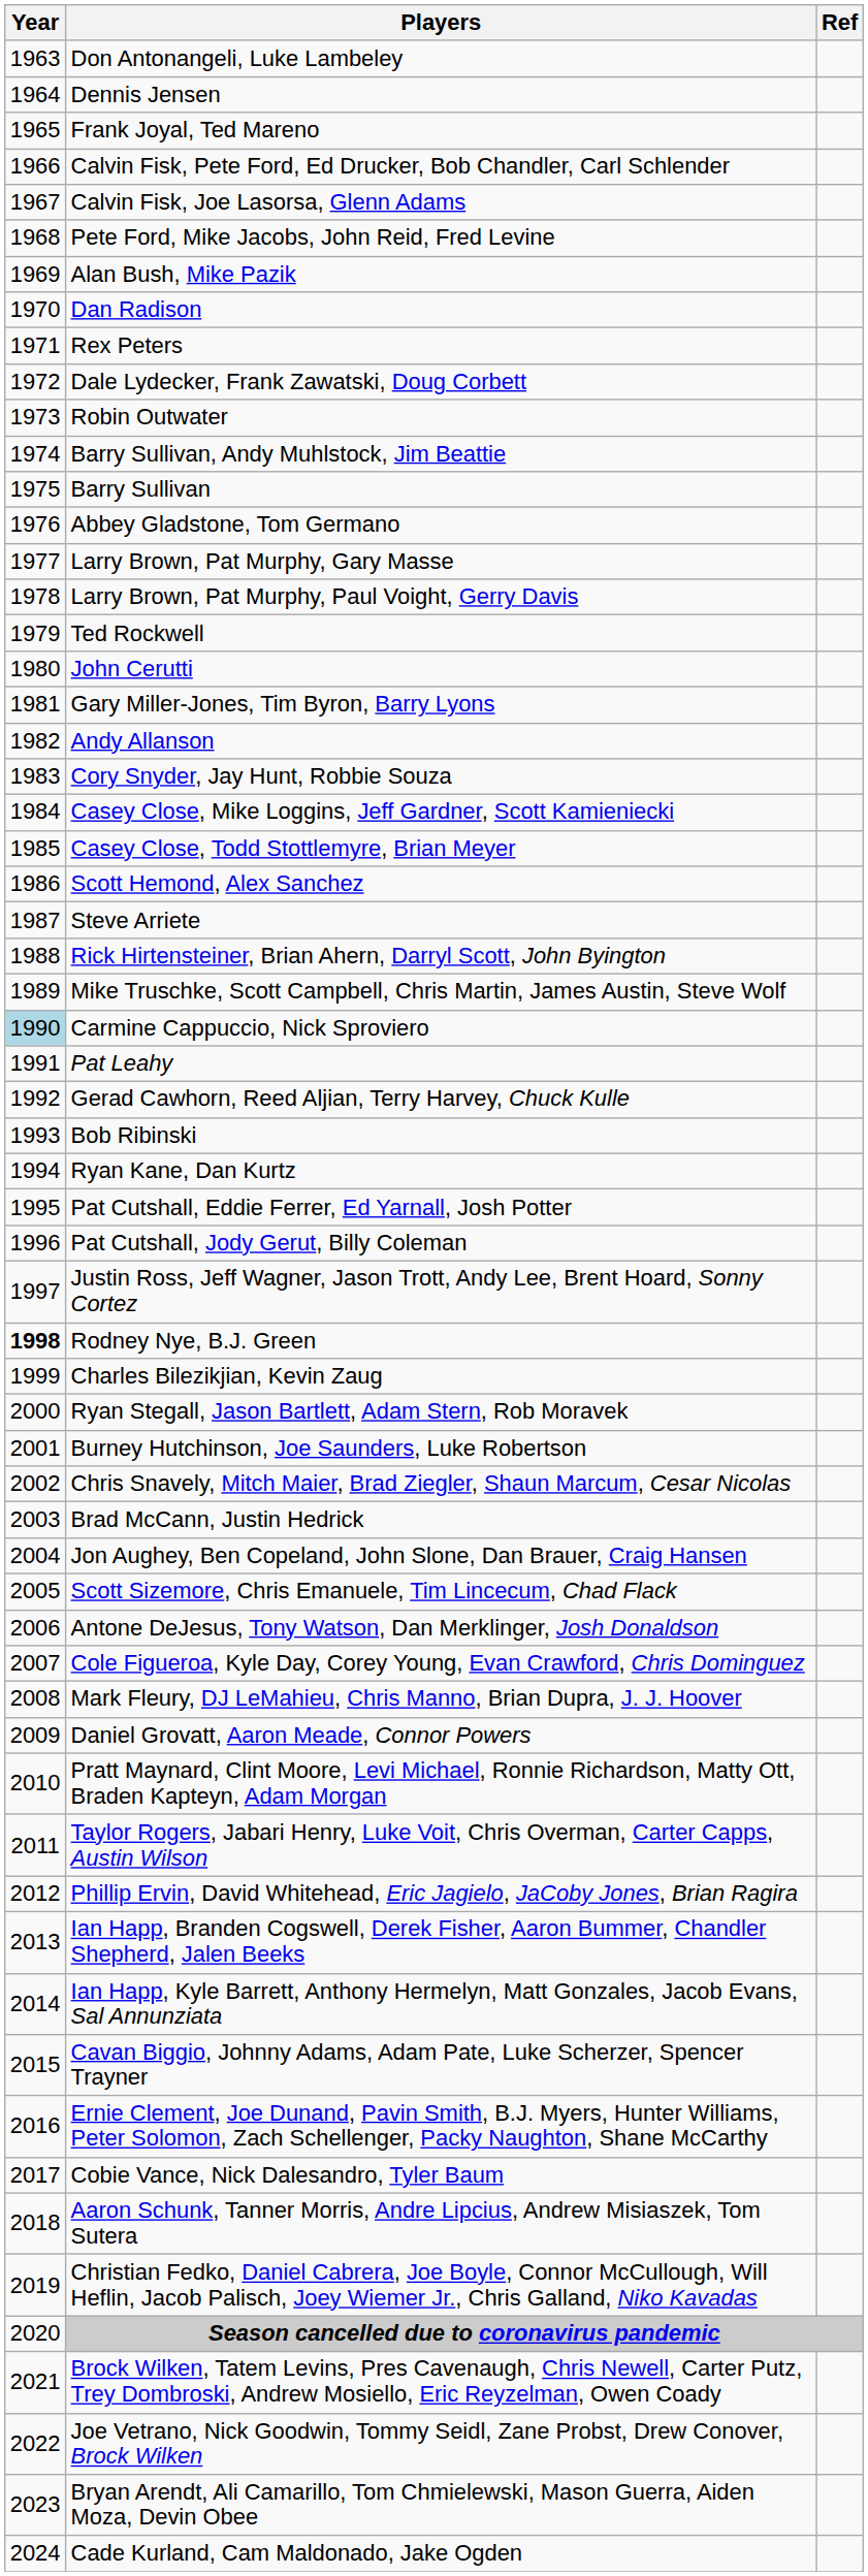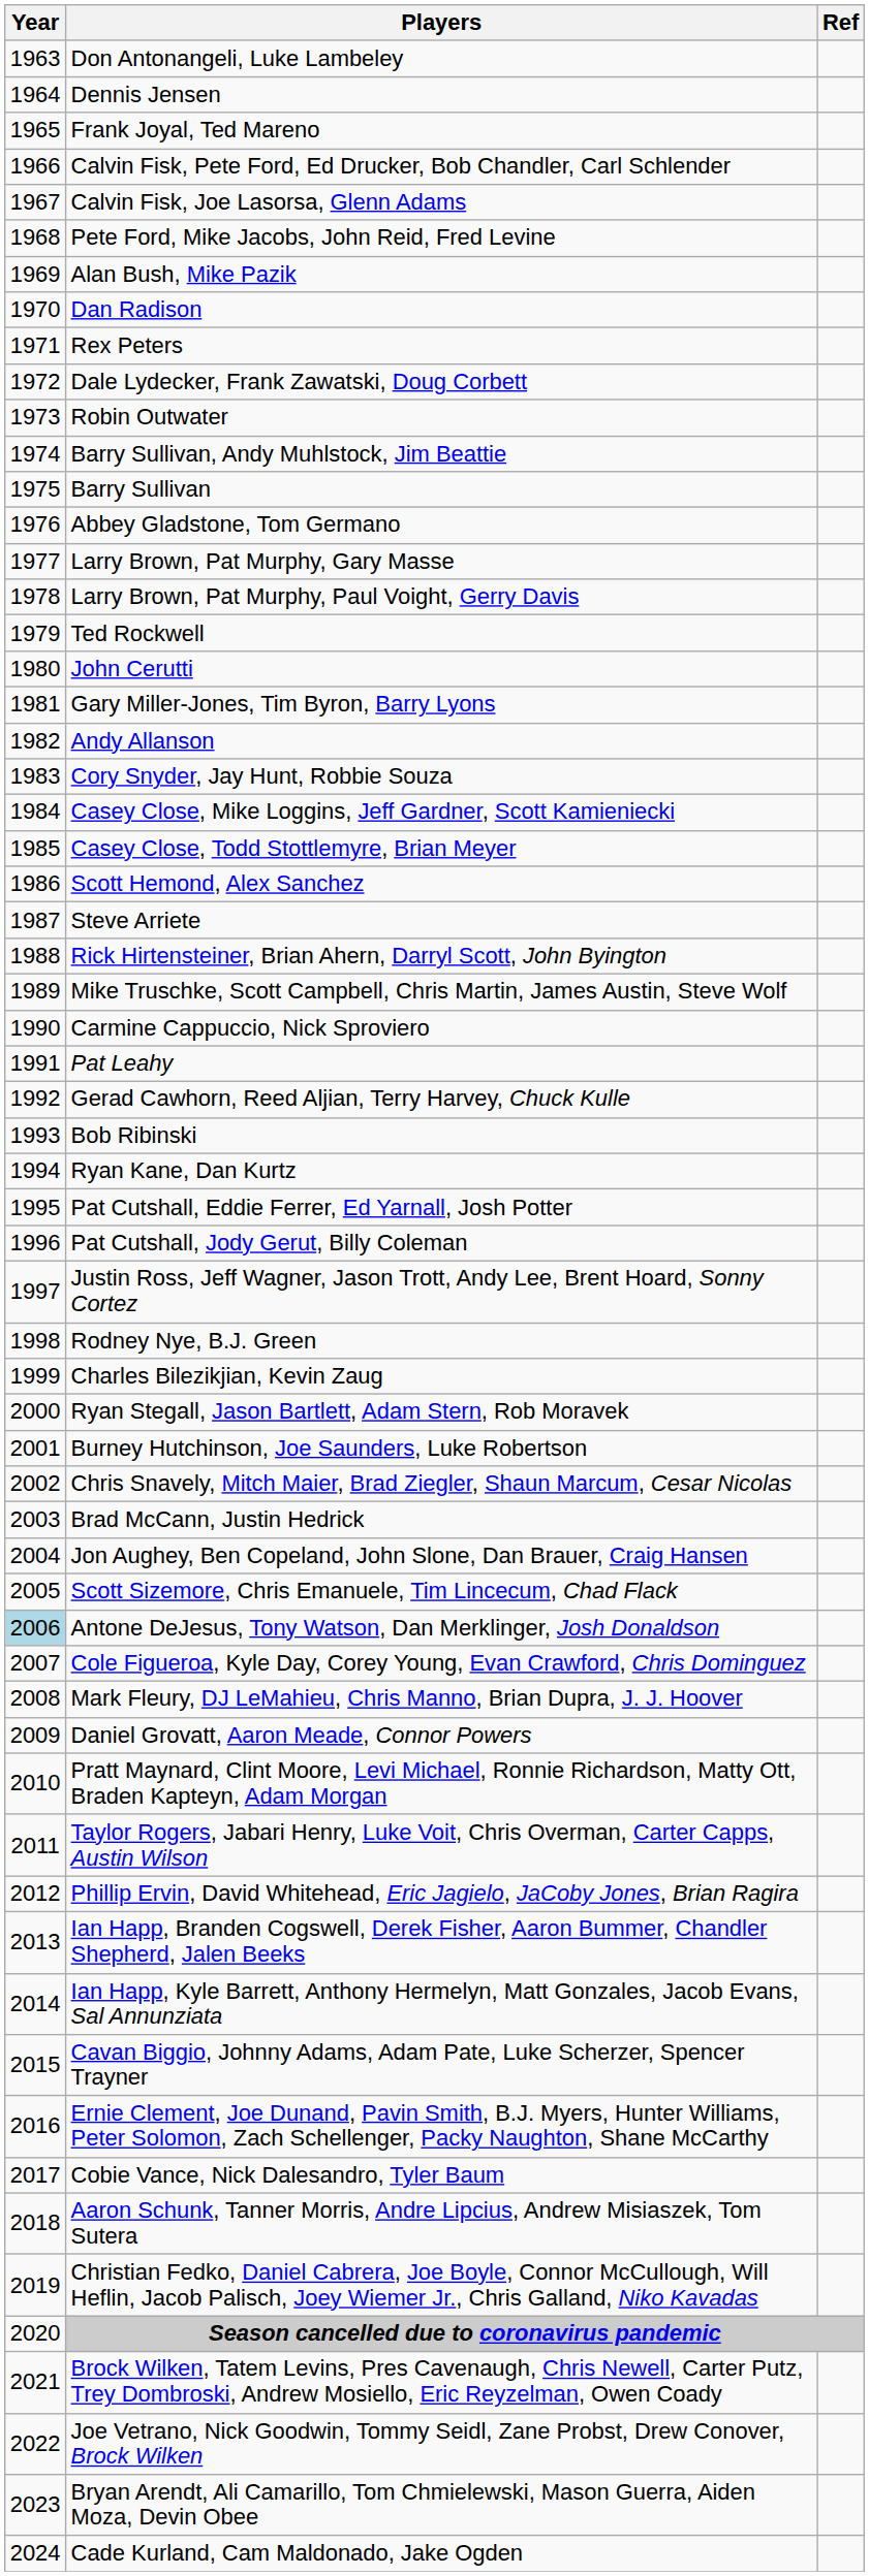Carmine Cappuccio, Nick Sproviero | Year: lightblue background -> no background
Rodney Nye, B.J. Green | Year: bold -> normal
Antone DeJesus, Tony Watson, Dan Merklinger, Josh Donaldson | Year: no background -> lightblue background
